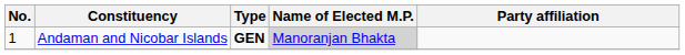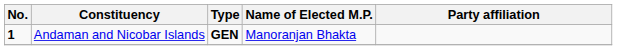Andaman and Nicobar Islands | No.: normal -> bold
Andaman and Nicobar Islands | Name of Elected M.P.: lightgrey background -> no background
